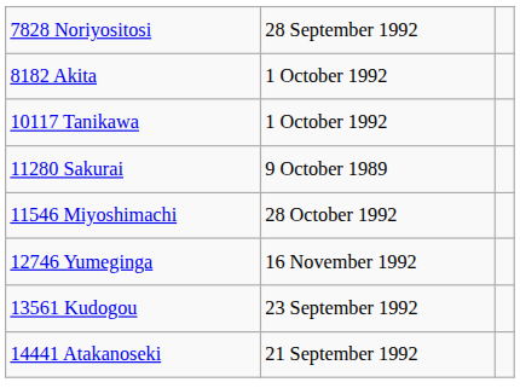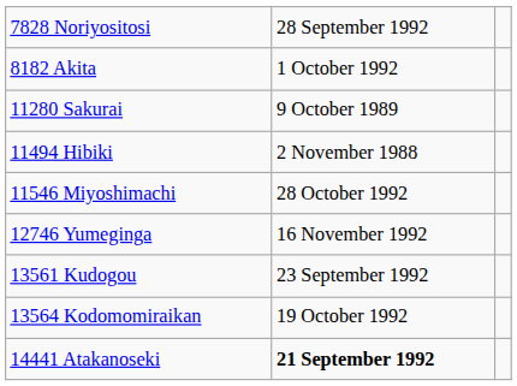- row: 10117 Tanikawa | 1 October 1992
+ row: 11494 Hibiki | 2 November 1988
+ row: 13564 Kodomomiraikan | 19 October 1992
14441 Atakanoseki | column 2: normal -> bold
